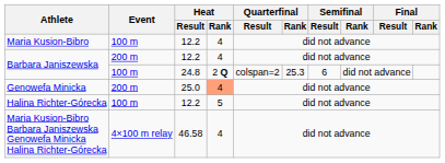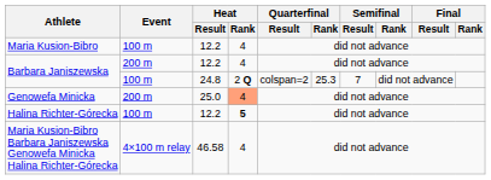Barbara Janiszewska / 24.8 | Semifinal / Result: 6 -> 7
Halina Richter-Górecka | Heat / Rank: normal -> bold
